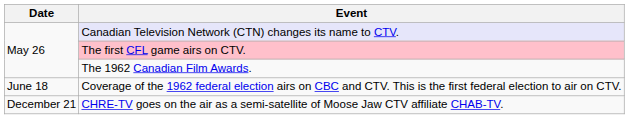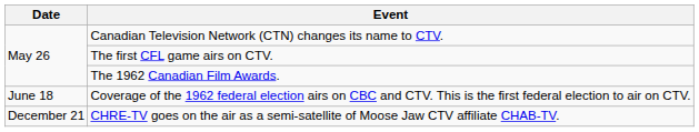Canadian Television Network (CTN) changes its name to CTV. | Event: lavender background -> no background
The first CFL game airs on CTV. | Event: pink background -> no background
